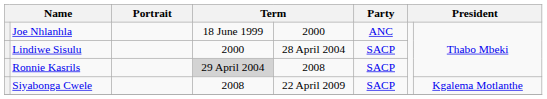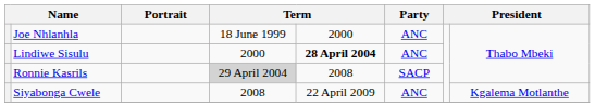Lindiwe Sisulu | column 5: normal -> bold
Lindiwe Sisulu | Party: SACP -> ANC
Siyabonga Cwele | Party: SACP -> ANC
